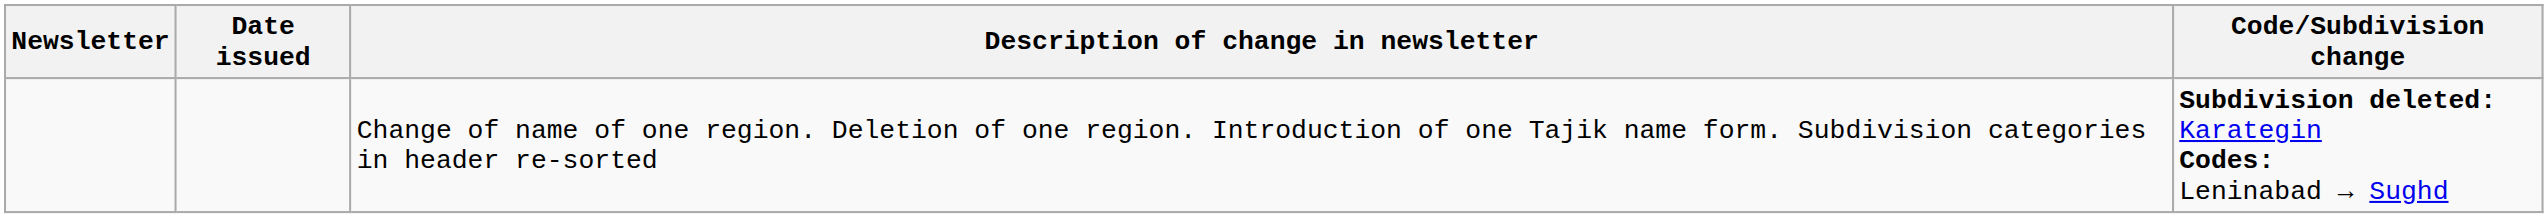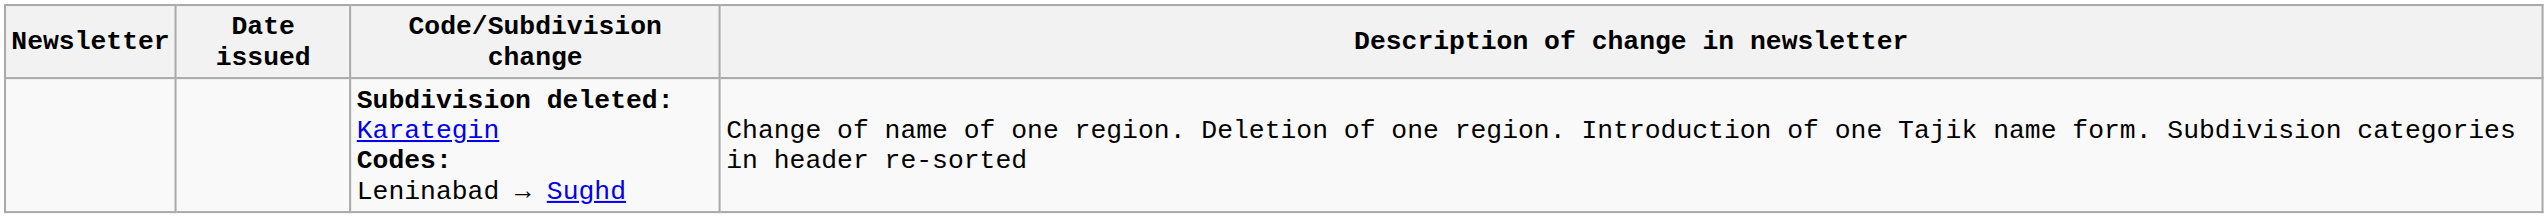columns swapped: Description of change in newsletter <-> Code/Subdivision change
